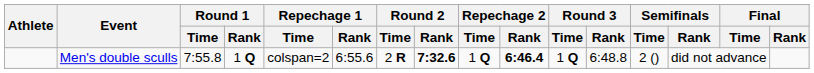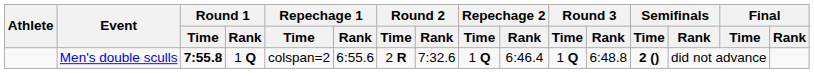Men's double sculls | Round 1 / Time: normal -> bold
Men's double sculls | Round 2 / Rank: bold -> normal
Men's double sculls | Repechage 2 / Rank: bold -> normal
Men's double sculls | Semifinals / Time: normal -> bold
